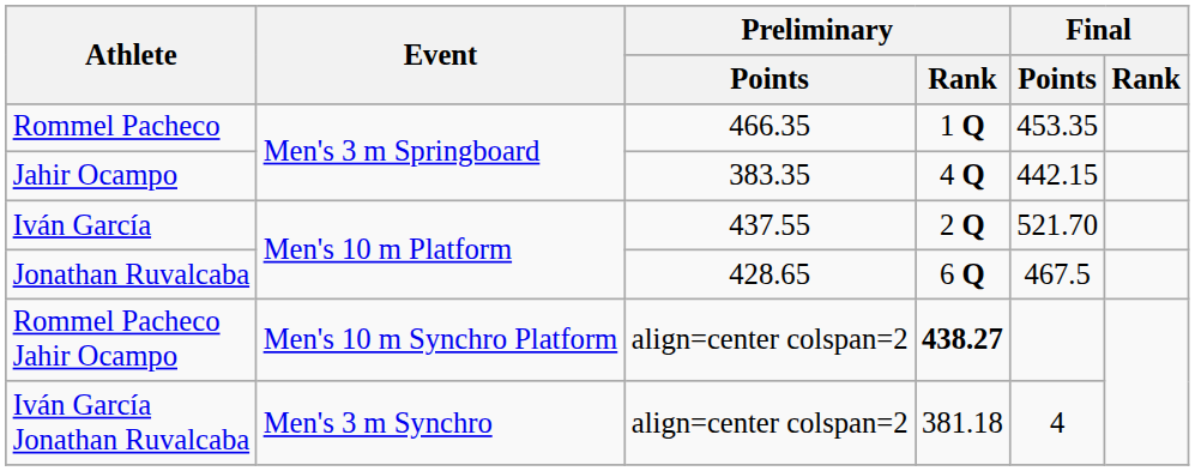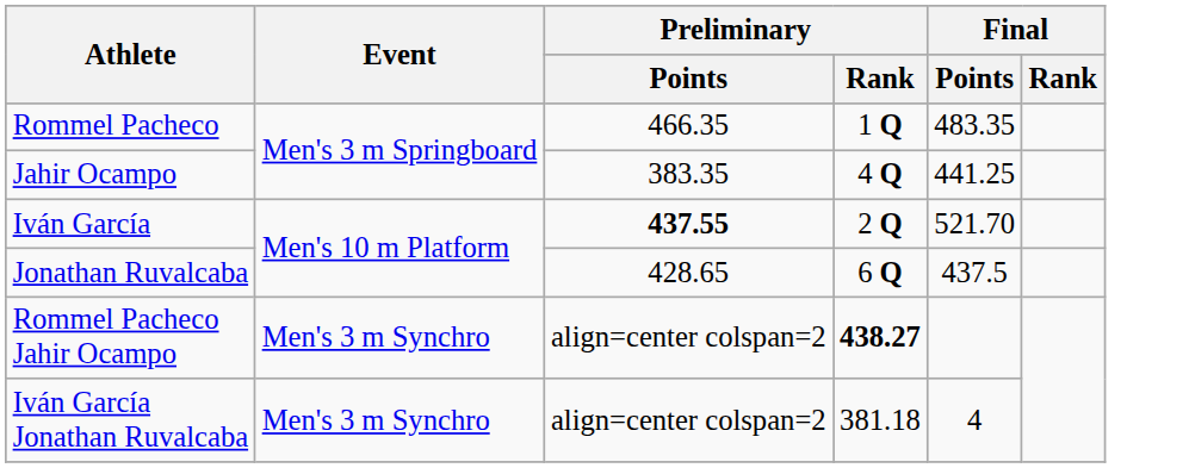Rommel Pacheco | Final / Points: 453.35 -> 483.35
Jahir Ocampo | Final / Points: 442.15 -> 441.25
Iván García | Preliminary / Points: normal -> bold
Jonathan Ruvalcaba | Final / Points: 467.5 -> 437.5
Rommel Pacheco Jahir Ocampo | Event: Men's 10 m Synchro Platform -> Men's 3 m Synchro
